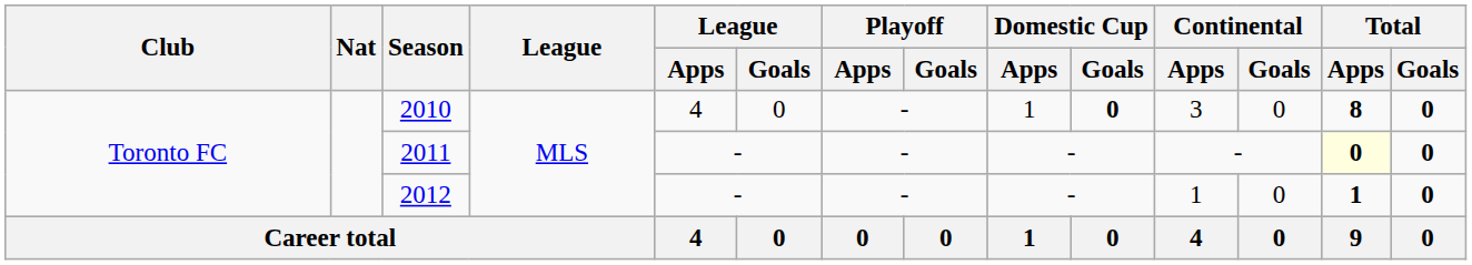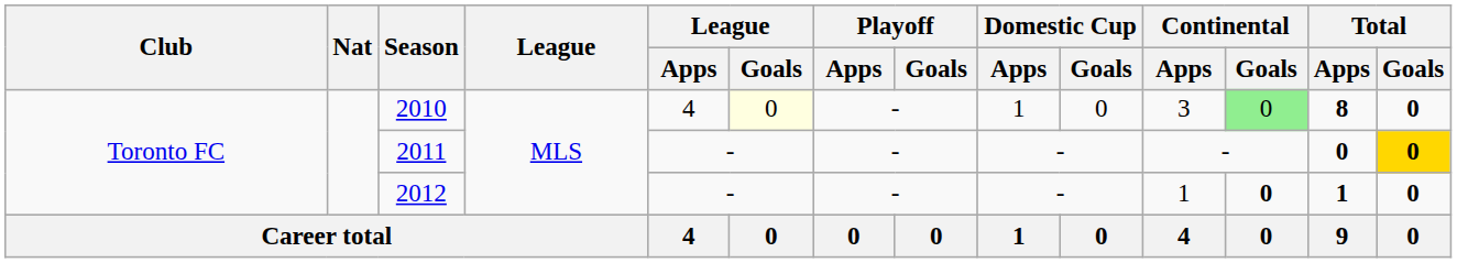2010 | League / Goals: no background -> lightyellow background
2010 | Domestic Cup / Goals: bold -> normal
2010 | Continental / Goals: no background -> lightgreen background
2011 | Total / Apps: lightyellow background -> no background
2011 | Total / Goals: no background -> gold background
2012 | Continental / Goals: normal -> bold
